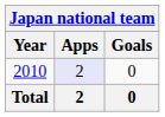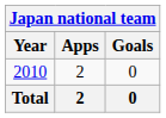2010 | Apps: lavender background -> no background
